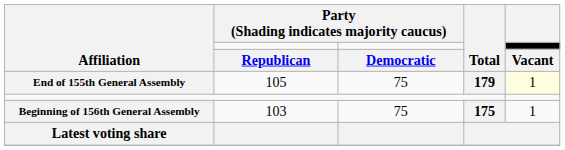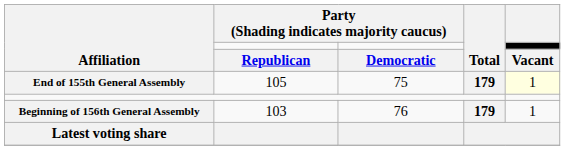Beginning of 156th General Assembly | column 3: 75 -> 76
Beginning of 156th General Assembly | Total: 175 -> 179
